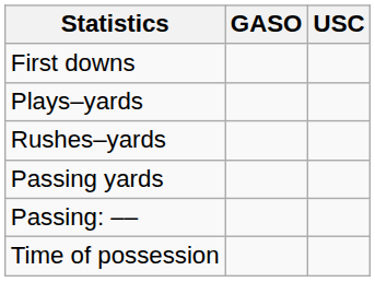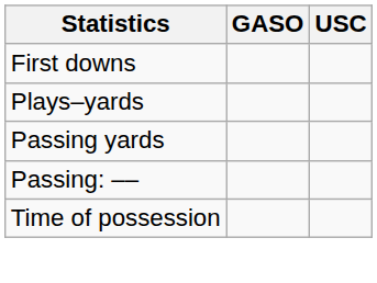- row: Rushes–yards
